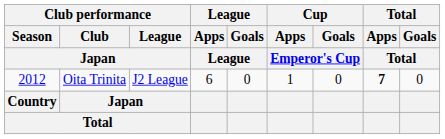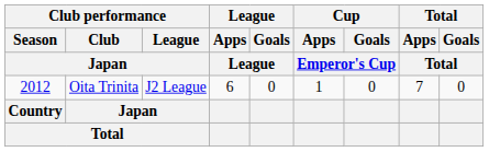Oita Trinita | Total / Apps / Total: bold -> normal
